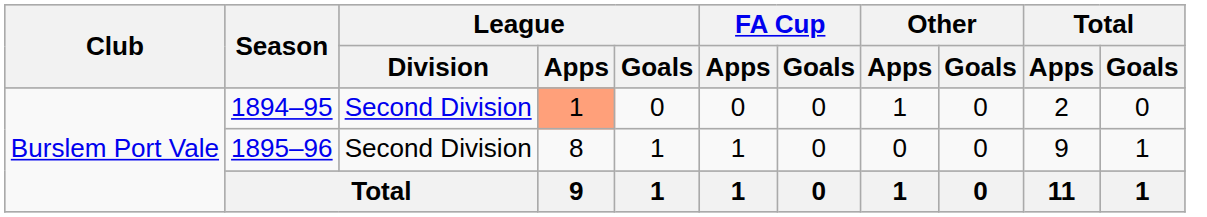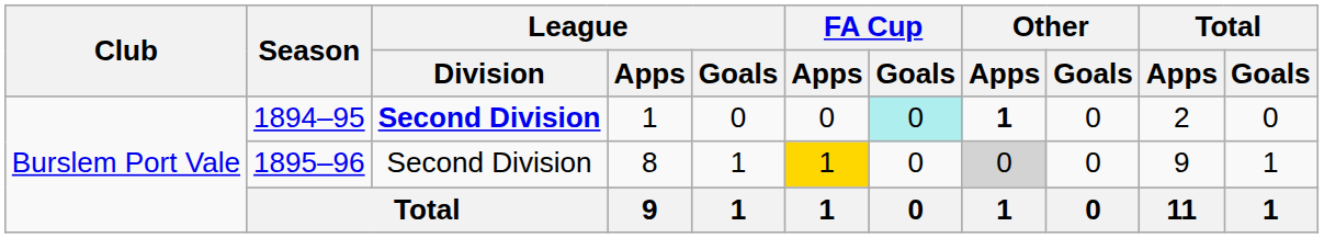1894–95 | League / Division: normal -> bold
1894–95 | League / Apps: lightsalmon background -> no background
1894–95 | FA Cup / Goals: no background -> paleturquoise background
1894–95 | Other / Apps: normal -> bold
1895–96 | FA Cup / Apps: no background -> gold background
1895–96 | Other / Apps: no background -> lightgrey background
